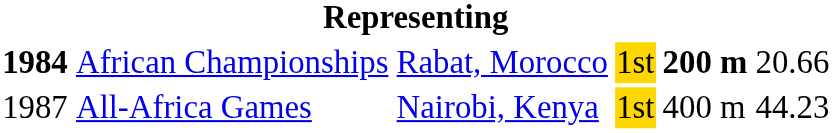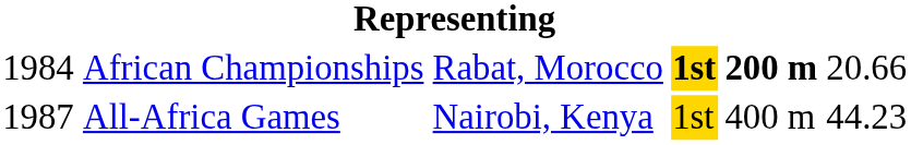African Championships | column 1: bold -> normal
African Championships | column 4: normal -> bold
